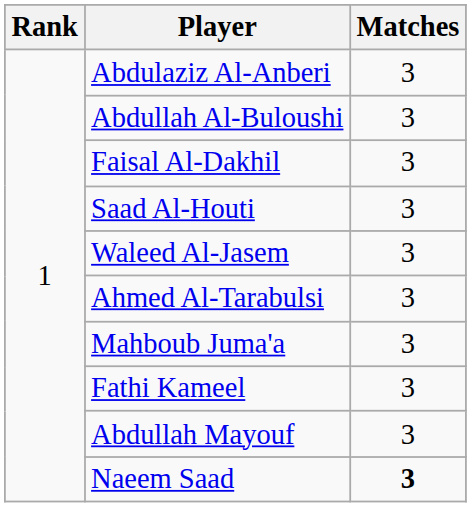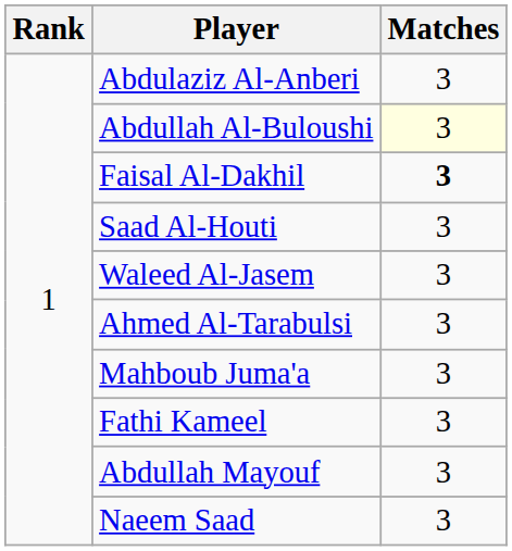Abdullah Al-Buloushi | Matches: no background -> lightyellow background
Faisal Al-Dakhil | Matches: normal -> bold
Naeem Saad | Matches: bold -> normal
